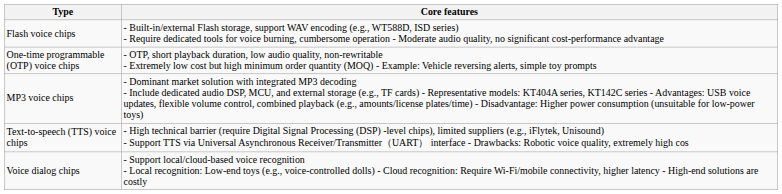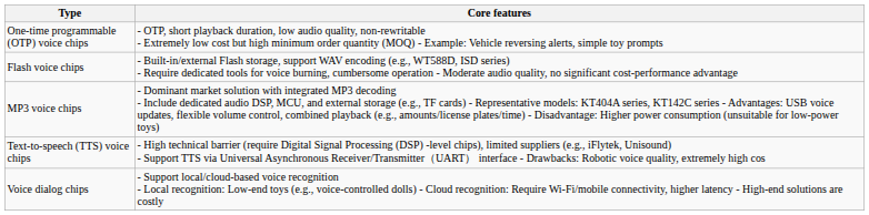rows swapped: One-time programmable (OTP) voice chips <-> Flash voice chips
